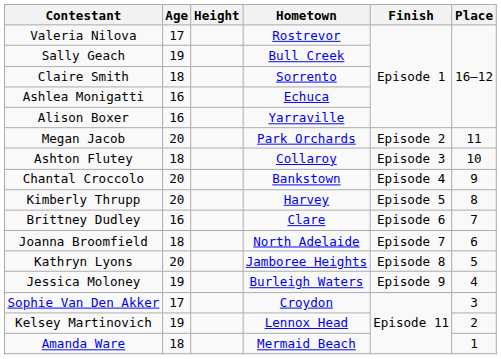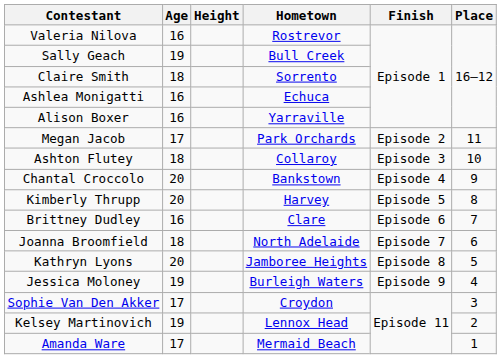Valeria Nilova | Age: 17 -> 16
Megan Jacob | Age: 20 -> 17
Amanda Ware | Age: 18 -> 17
